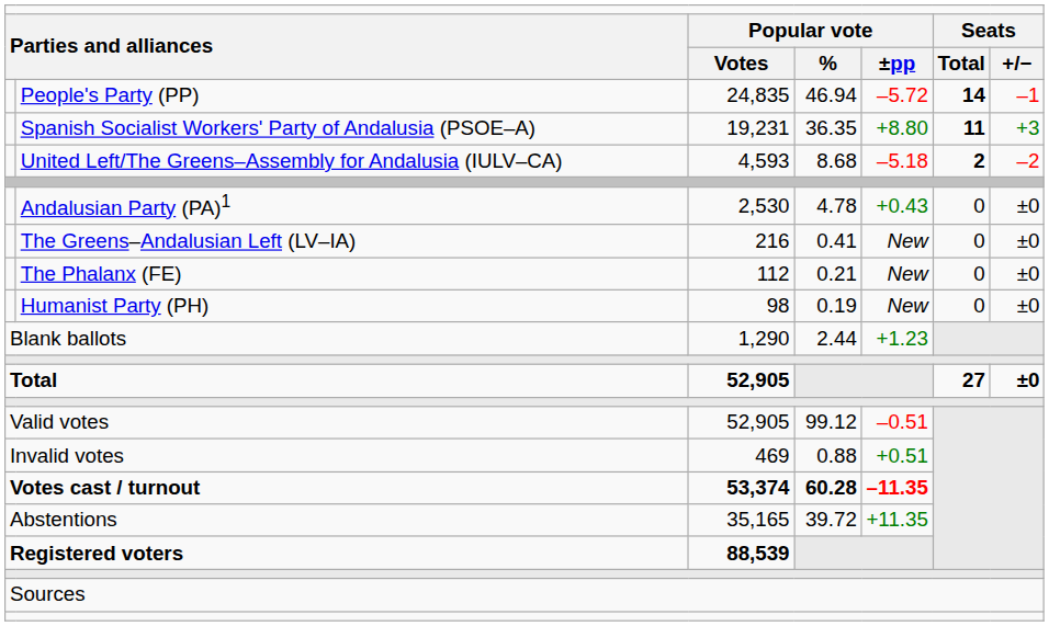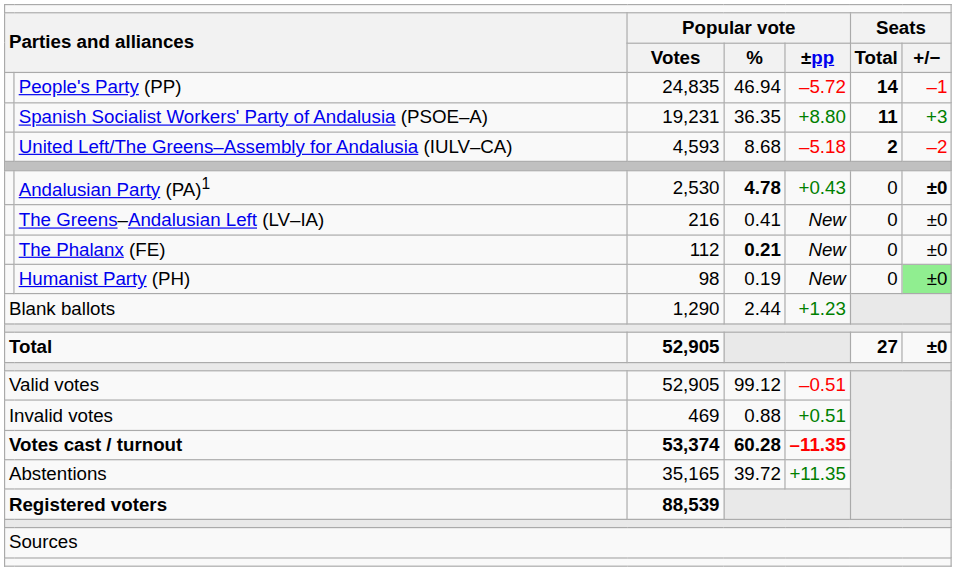Andalusian Party (PA)1 | column 4: normal -> bold
Andalusian Party (PA)1 | column 7: normal -> bold
The Phalanx (FE) | column 4: normal -> bold
Humanist Party (PH) | column 7: no background -> lightgreen background
